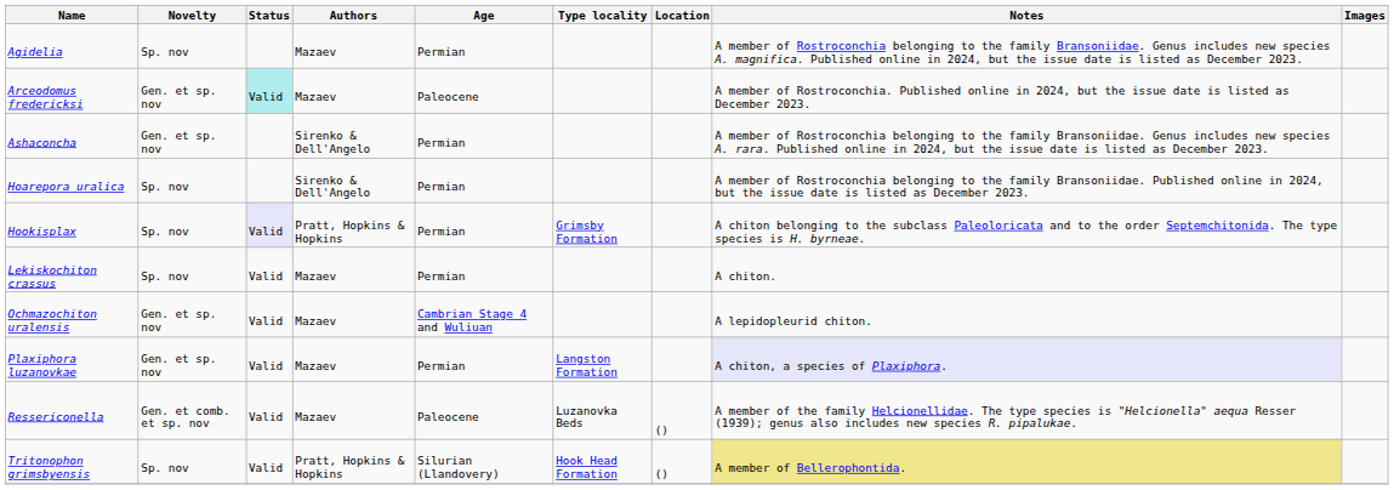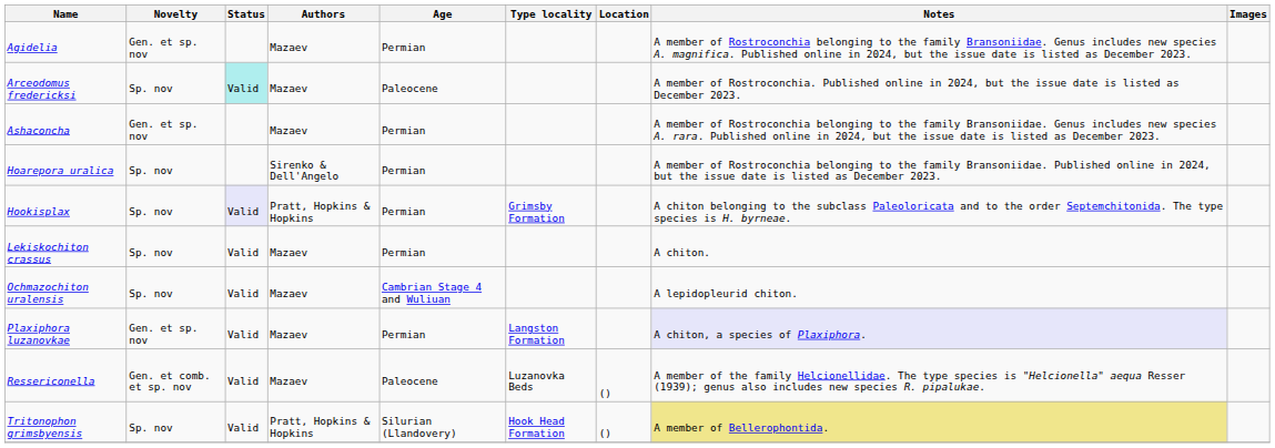Agidelia | Novelty: Sp. nov -> Gen. et sp. nov
Arceodomus fredericksi | Novelty: Gen. et sp. nov -> Sp. nov
Ashaconcha | Authors: Sirenko & Dell'Angelo -> Mazaev
Ochmazochiton uralensis | Novelty: Gen. et sp. nov -> Sp. nov
